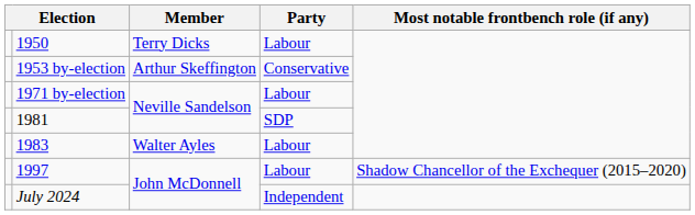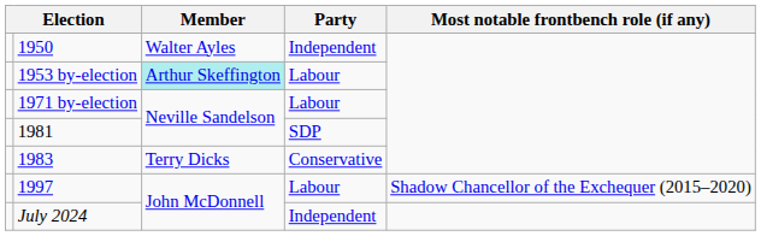1950 | Member: Terry Dicks -> Walter Ayles
1950 | Party: Labour -> Independent
1953 by-election | Member: no background -> paleturquoise background
1953 by-election | Party: Conservative -> Labour
1983 | Member: Walter Ayles -> Terry Dicks
1983 | Party: Labour -> Conservative
